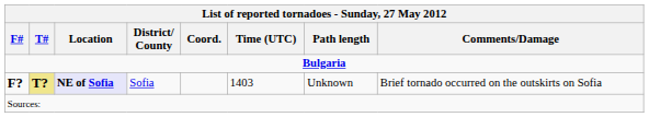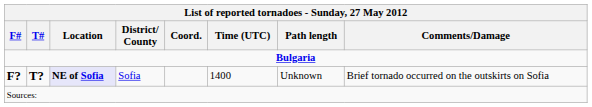F? | T#: khaki background -> no background
F? | Time (UTC): 1403 -> 1400
